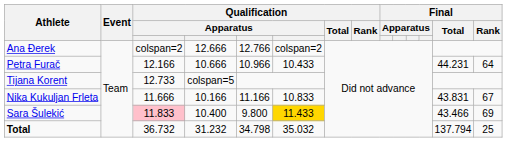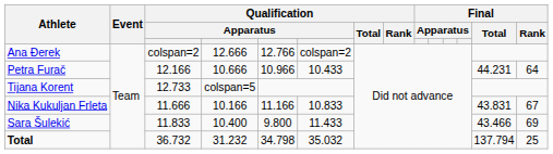Sara Šulekić | column 3: pink background -> no background
Sara Šulekić | column 6: gold background -> no background
